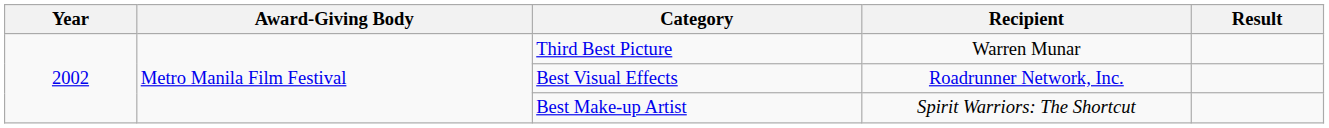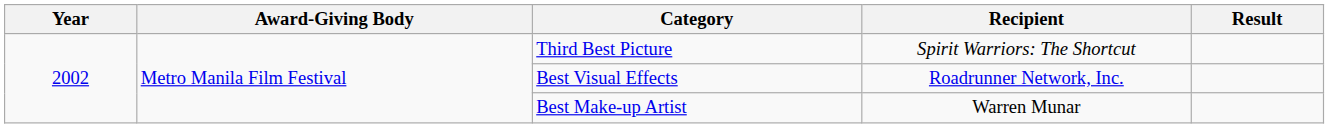Third Best Picture | Recipient: Warren Munar -> Spirit Warriors: The Shortcut
Best Make-up Artist | Recipient: Spirit Warriors: The Shortcut -> Warren Munar
